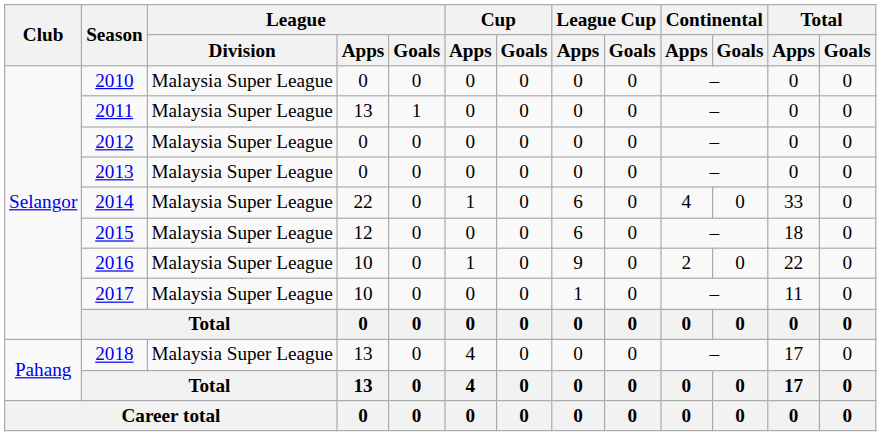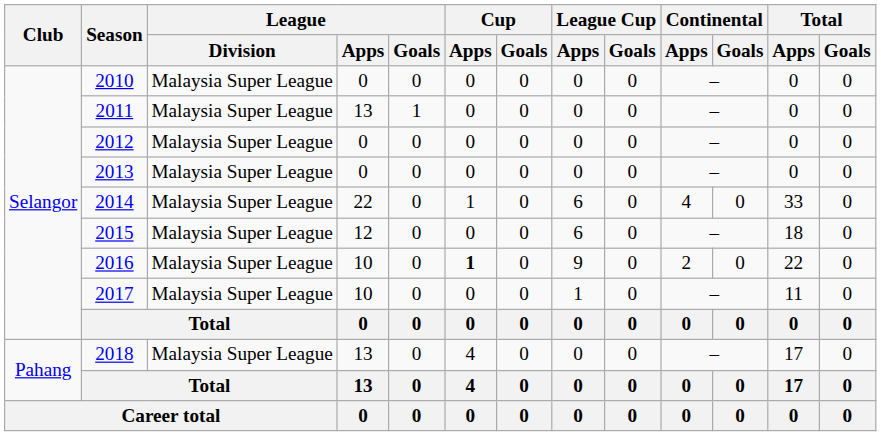2016 | Cup / Apps: normal -> bold
